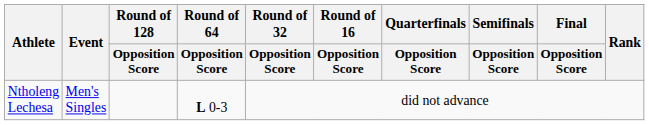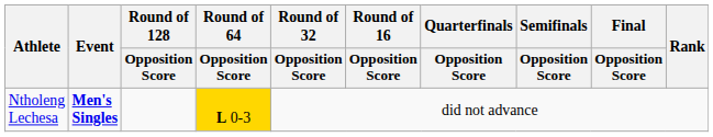Ntholeng Lechesa | Event: normal -> bold
Ntholeng Lechesa | Round of 64 / Opposition Score: no background -> gold background
